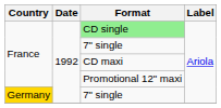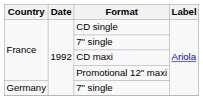CD single | Format: lightgreen background -> no background
Germany / 7" single | Country: gold background -> no background
